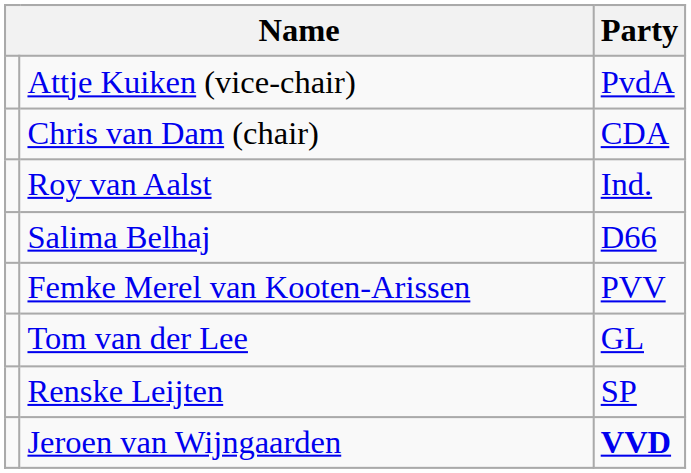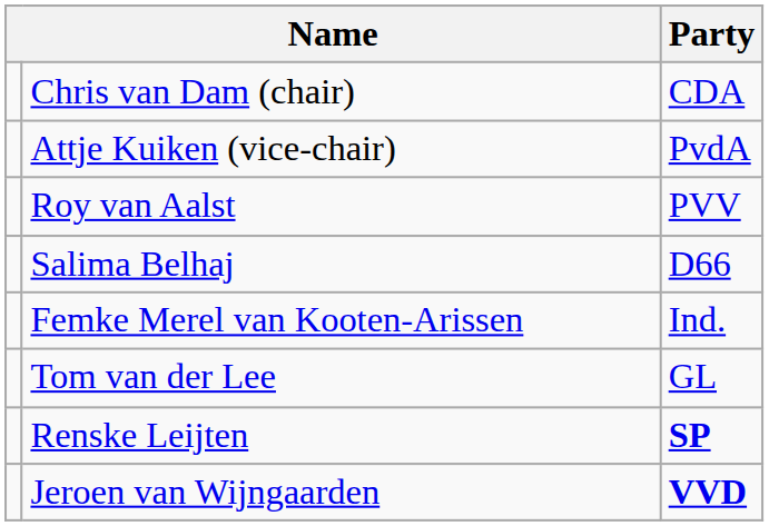rows swapped: Chris van Dam (chair) <-> Attje Kuiken (vice-chair)
Roy van Aalst | Party: Ind. -> PVV
Femke Merel van Kooten-Arissen | Party: PVV -> Ind.
Renske Leijten | Party: normal -> bold
